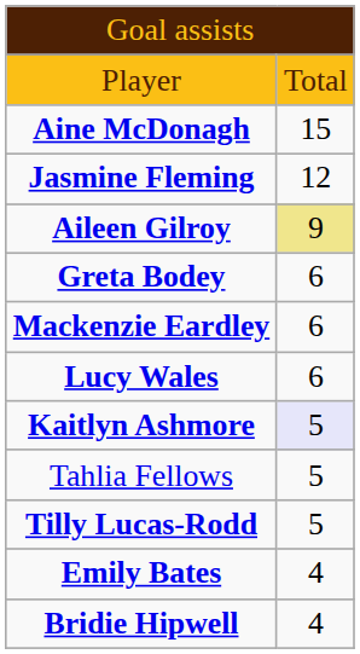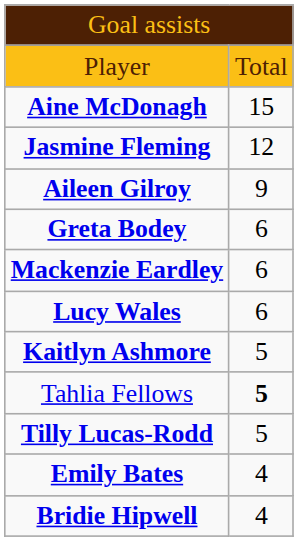Aileen Gilroy | column 2: khaki background -> no background
Kaitlyn Ashmore | column 2: lavender background -> no background
Tahlia Fellows | column 2: normal -> bold
